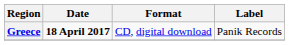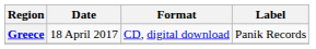Greece | Date: bold -> normal
